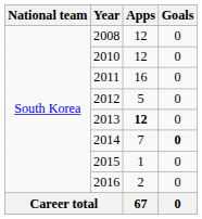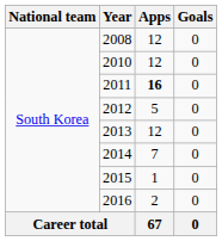2011 | Apps: normal -> bold
2013 | Apps: bold -> normal
2014 | Goals: bold -> normal
